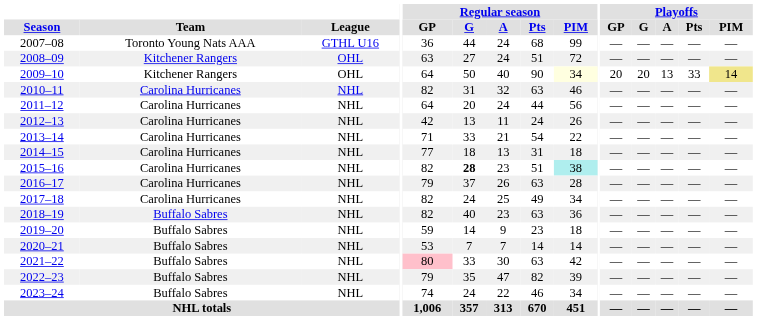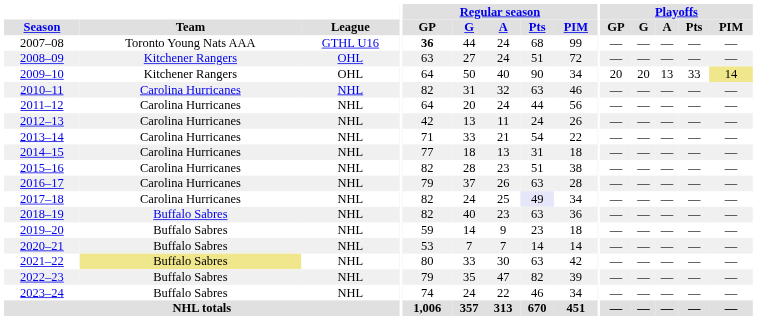2007–08 | Regular season / GP: normal -> bold
2009–10 | Regular season / PIM: lightyellow background -> no background
2015–16 | Regular season / G: bold -> normal
2015–16 | Regular season / PIM: paleturquoise background -> no background
2017–18 | Regular season / Pts: no background -> lavender background
2021–22 | Team: no background -> khaki background
2021–22 | Regular season / GP: pink background -> no background
